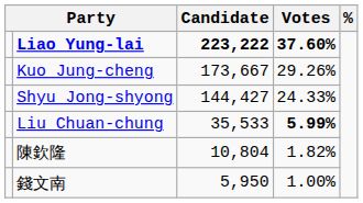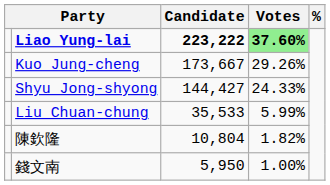Liao Yung-lai | Votes: no background -> lightgreen background
Liu Chuan-chung | Votes: bold -> normal
